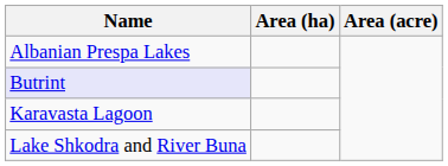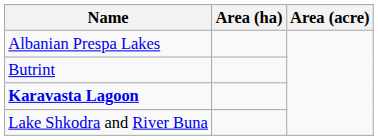Butrint | Name: lavender background -> no background
Karavasta Lagoon | Name: normal -> bold
